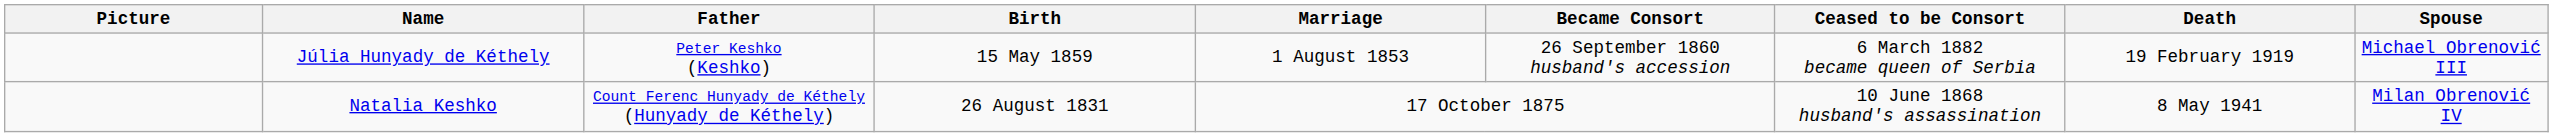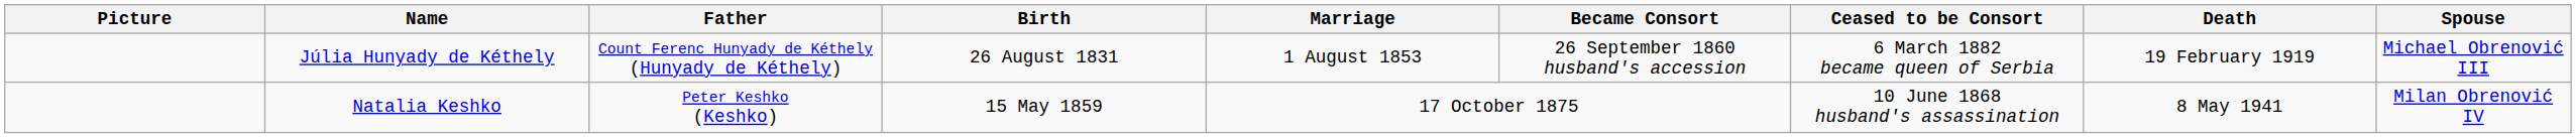Júlia Hunyady de Kéthely | Father: Peter Keshko (Keshko) -> Count Ferenc Hunyady de Kéthely (Hunyady de Kéthely)
Júlia Hunyady de Kéthely | Birth: 15 May 1859 -> 26 August 1831
Natalia Keshko | Father: Count Ferenc Hunyady de Kéthely (Hunyady de Kéthely) -> Peter Keshko (Keshko)
Natalia Keshko | Birth: 26 August 1831 -> 15 May 1859
